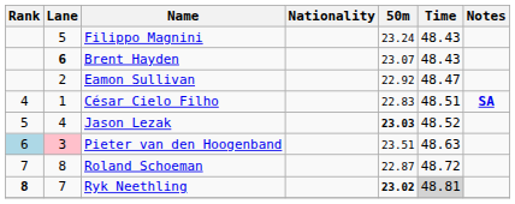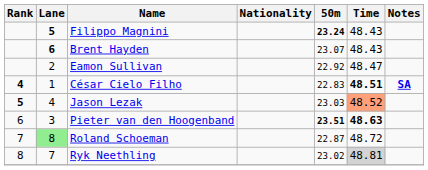Filippo Magnini | Lane: normal -> bold
Filippo Magnini | 50m: normal -> bold
César Cielo Filho | Rank: normal -> bold
César Cielo Filho | Time: normal -> bold
Jason Lezak | Rank: normal -> bold
Jason Lezak | 50m: bold -> normal
Jason Lezak | Time: no background -> lightsalmon background
Pieter van den Hoogenband | Rank: lightblue background -> no background
Pieter van den Hoogenband | Lane: pink background -> no background
Pieter van den Hoogenband | 50m: normal -> bold
Pieter van den Hoogenband | Time: normal -> bold
Roland Schoeman | Lane: no background -> lightgreen background
Ryk Neethling | Rank: bold -> normal
Ryk Neethling | 50m: bold -> normal
